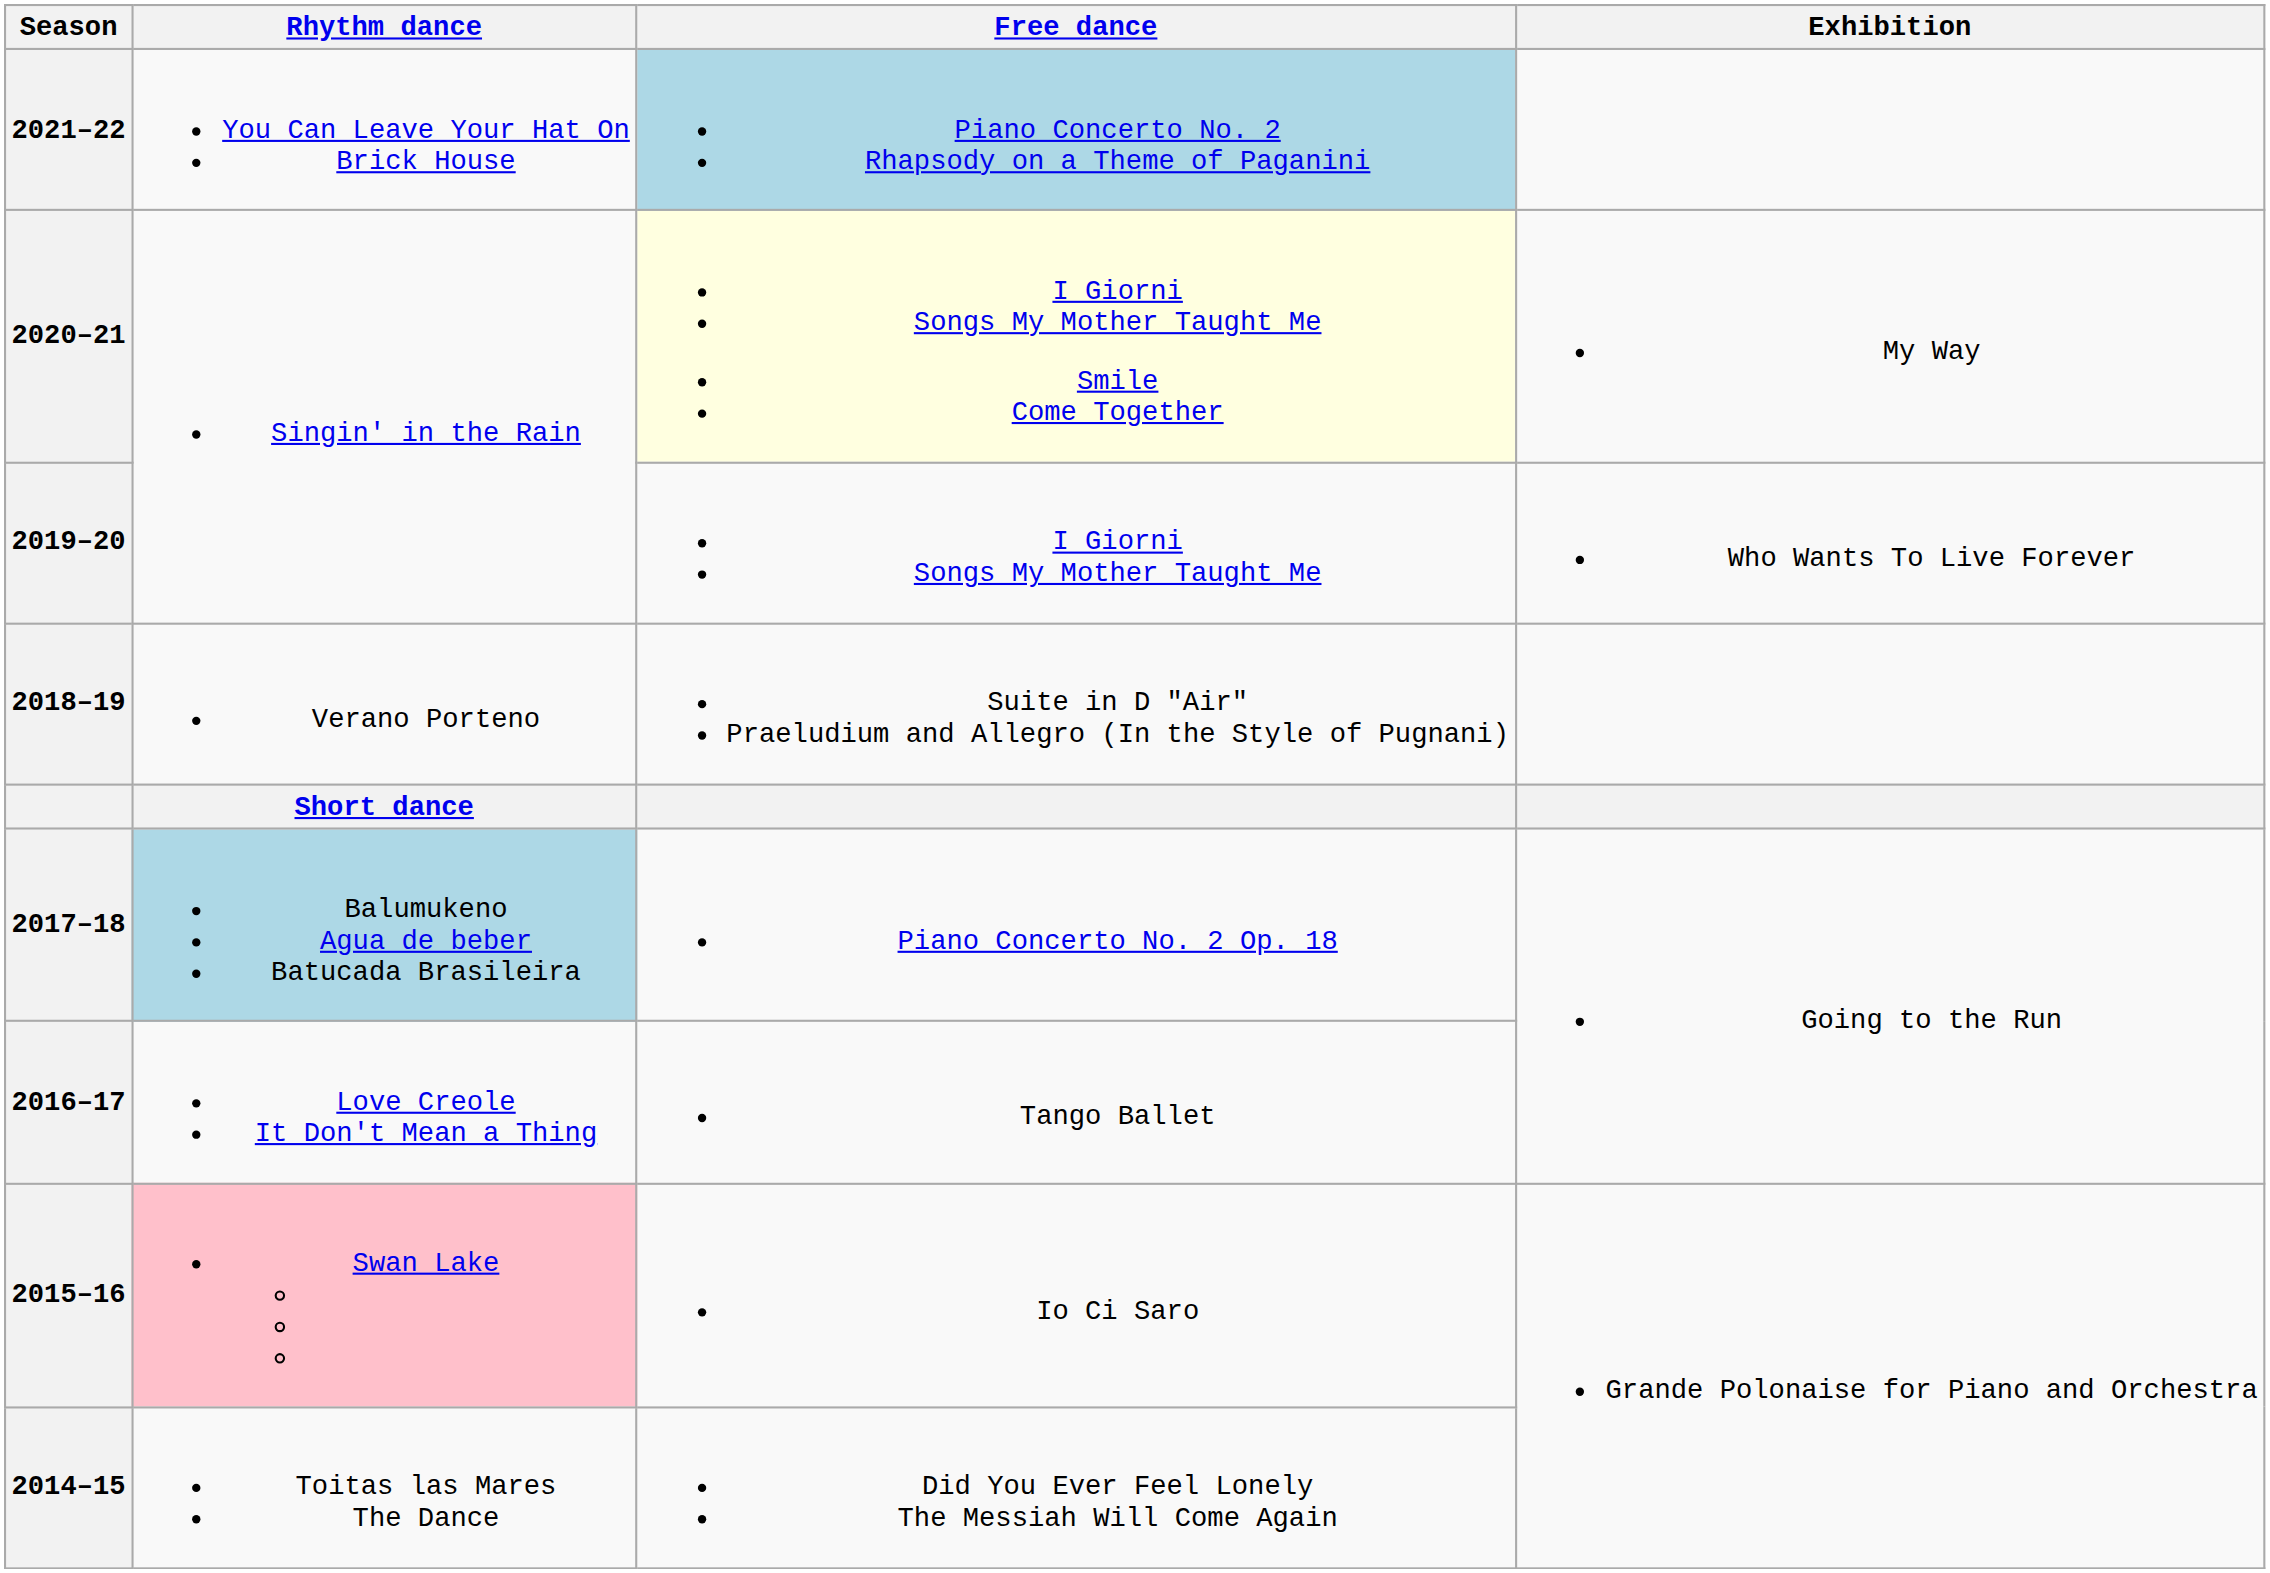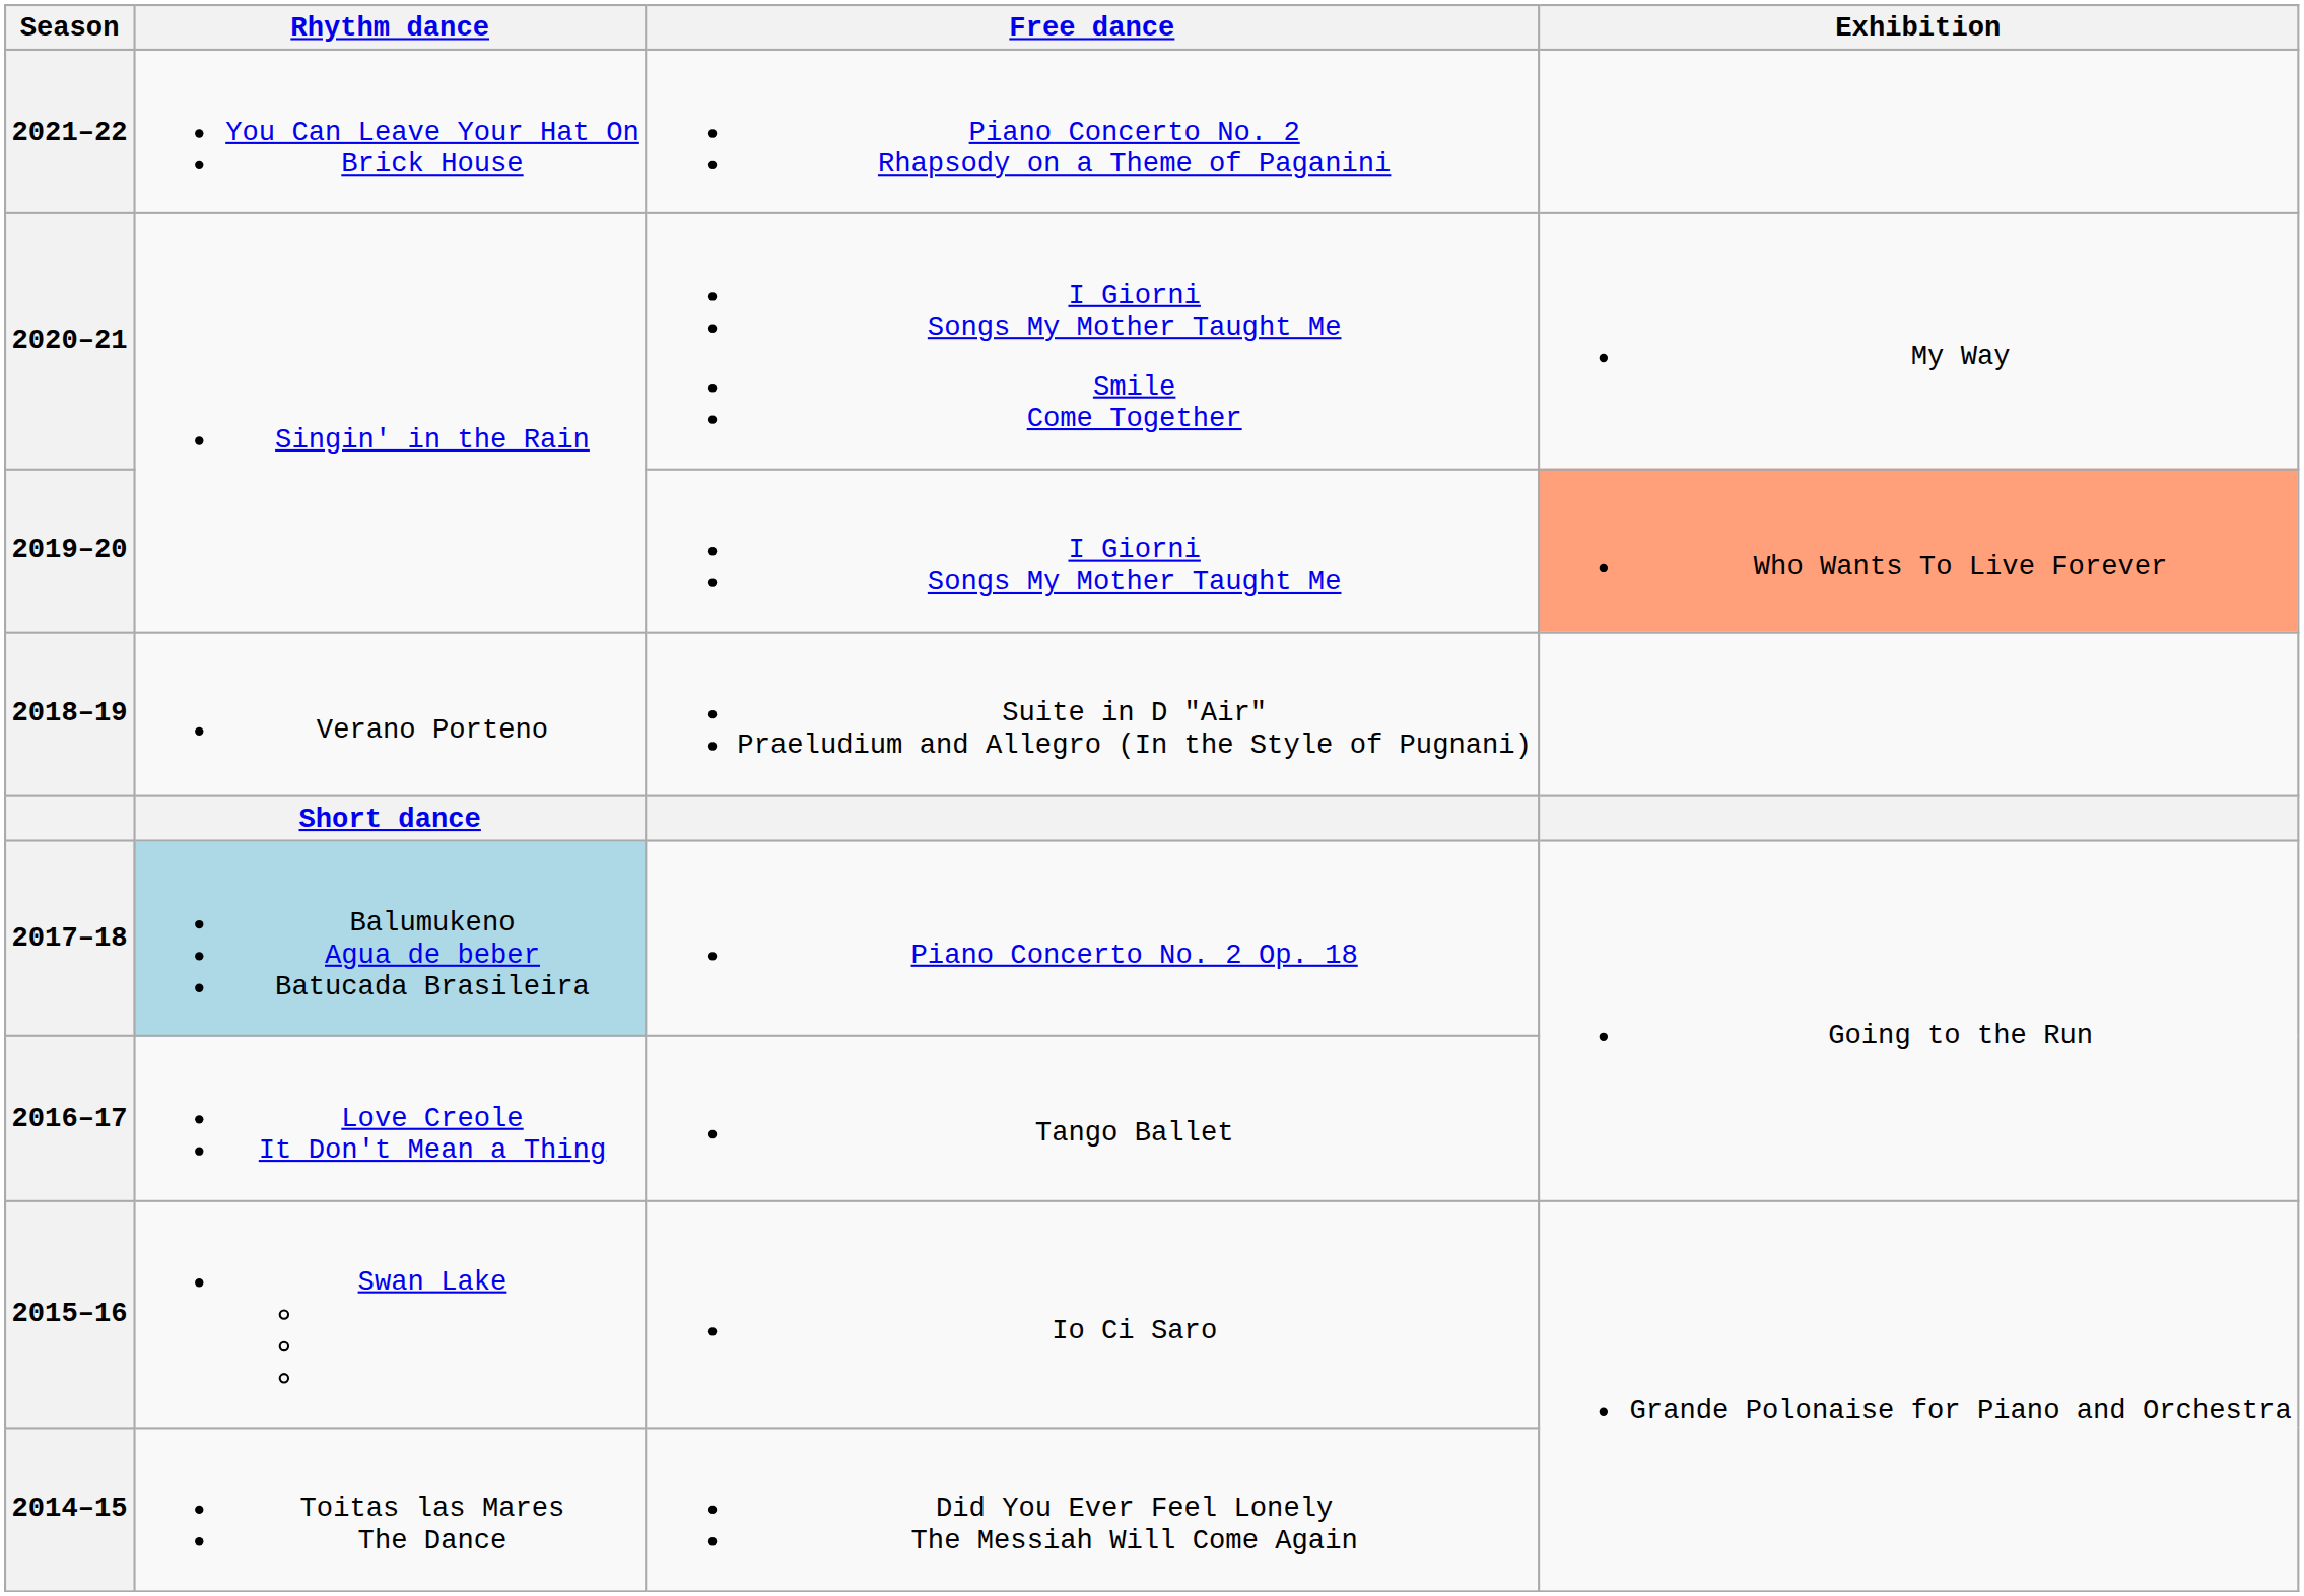2021–22 | Free dance: lightblue background -> no background
2020–21 | Free dance: lightyellow background -> no background
2019–20 | Exhibition: no background -> lightsalmon background
2015–16 | Rhythm dance: pink background -> no background
